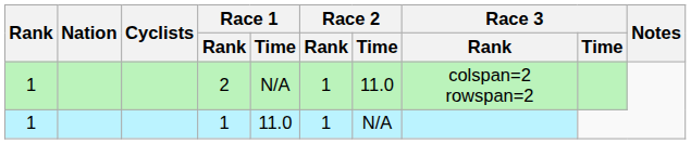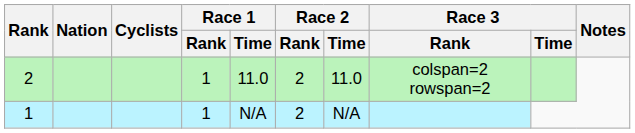row 3 | Rank: 1 -> 2
row 3 | Race 1 / Rank: 2 -> 1
row 3 | Race 1 / Time: N/A -> 11.0
row 3 | Race 2 / Rank: 1 -> 2
row 4 | Race 1 / Time: 11.0 -> N/A
row 4 | Race 2 / Rank: 1 -> 2
